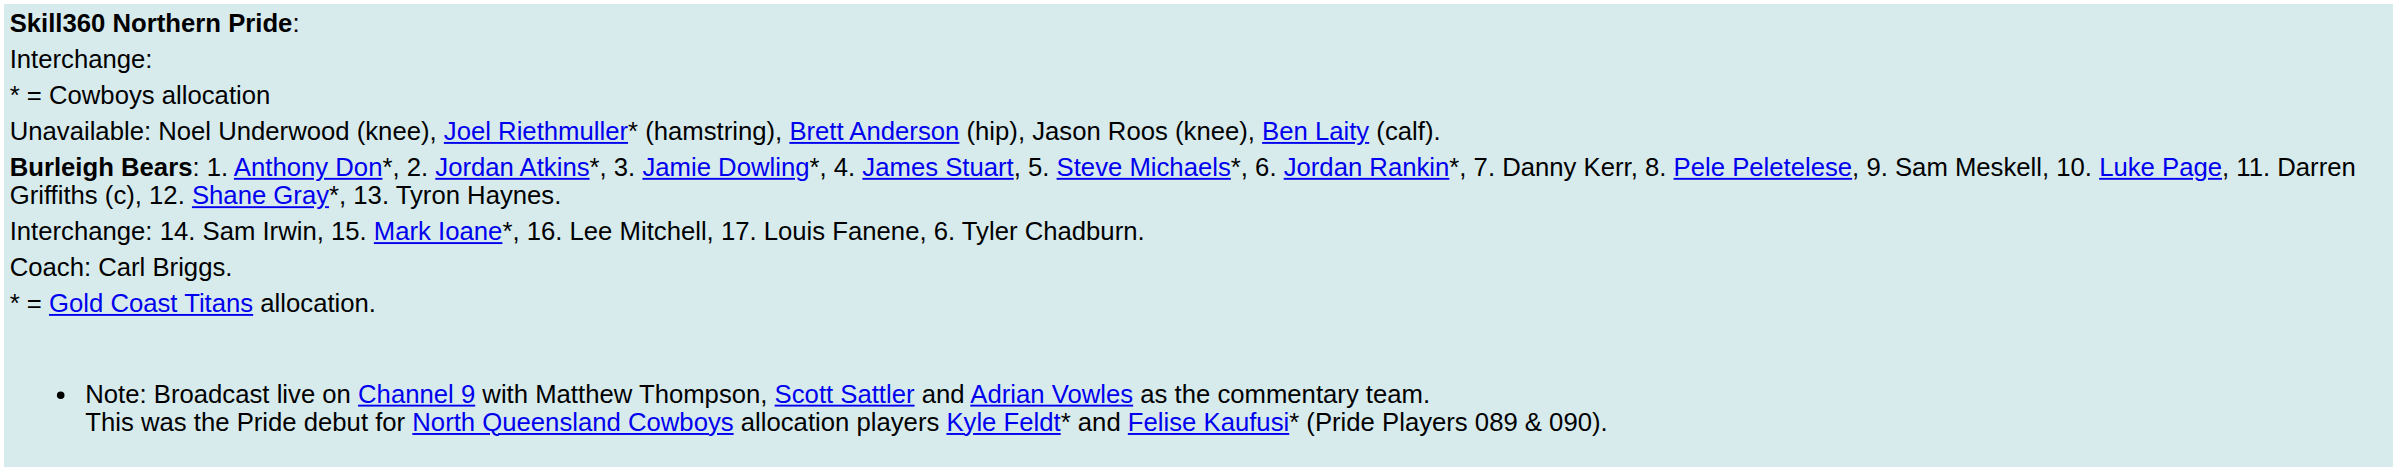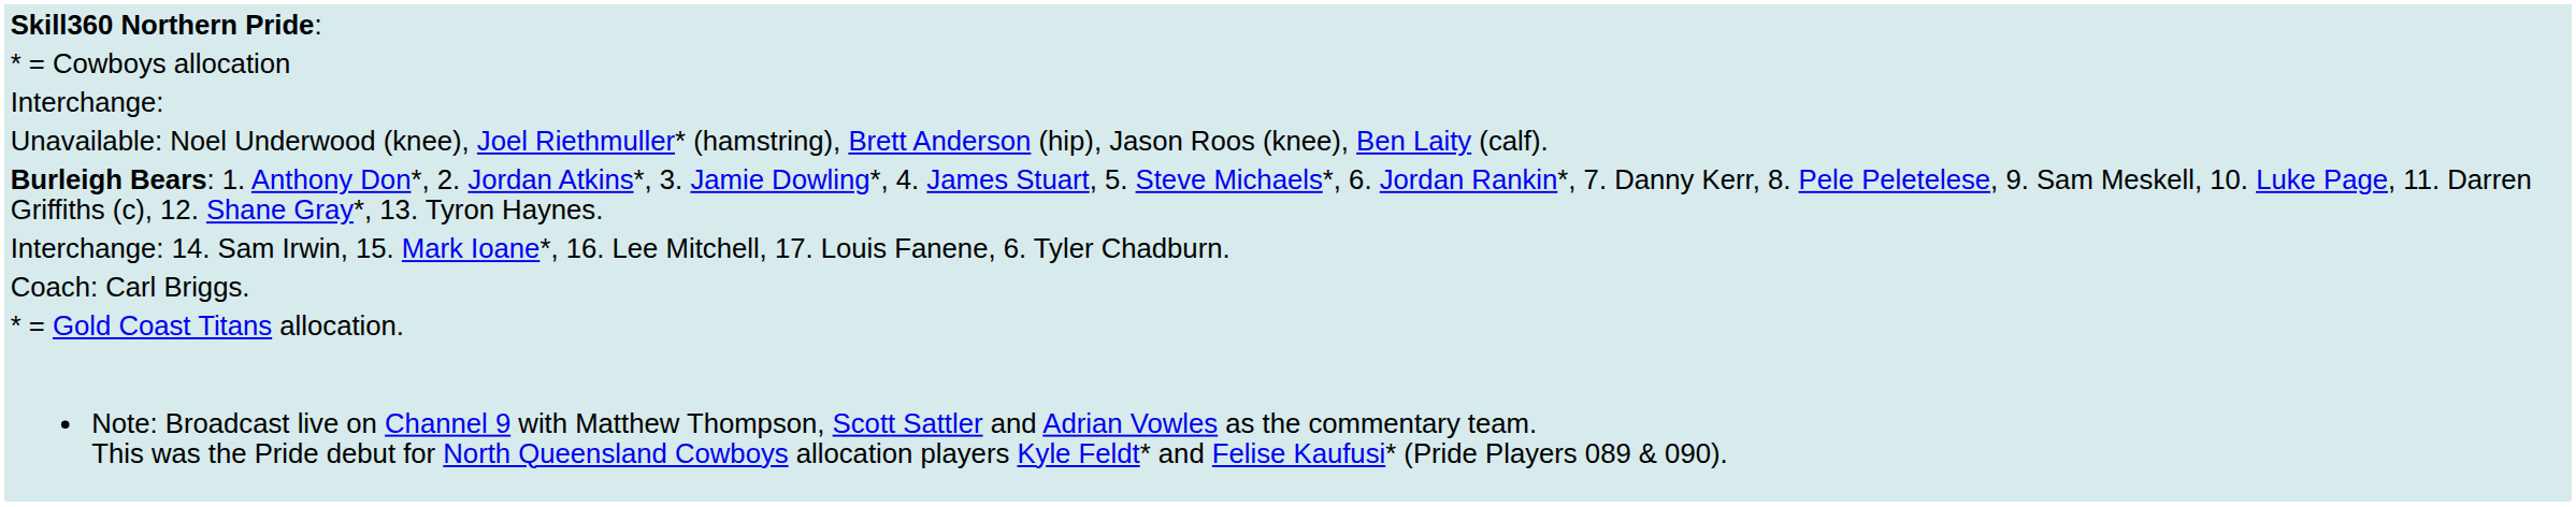row 2 | column 1: Interchange: -> * = Cowboys allocation
row 3 | column 1: * = Cowboys allocation -> Interchange:
